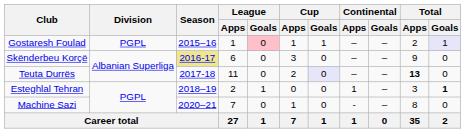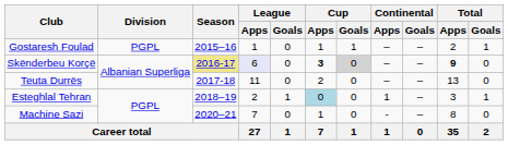Gostaresh Foulad | League / Goals: pink background -> no background
Gostaresh Foulad | Total / Goals: lavender background -> no background
Skënderbeu Korçë | League / Apps: no background -> lavender background
Skënderbeu Korçë | Cup / Apps: normal -> bold
Skënderbeu Korçë | Cup / Goals: no background -> lightgrey background
Skënderbeu Korçë | Total / Apps: normal -> bold
Teuta Durrës | Cup / Goals: lavender background -> no background
Teuta Durrës | Total / Apps: bold -> normal
Esteghlal Tehran | Cup / Apps: no background -> lightblue background
Esteghlal Tehran | Total / Goals: bold -> normal
